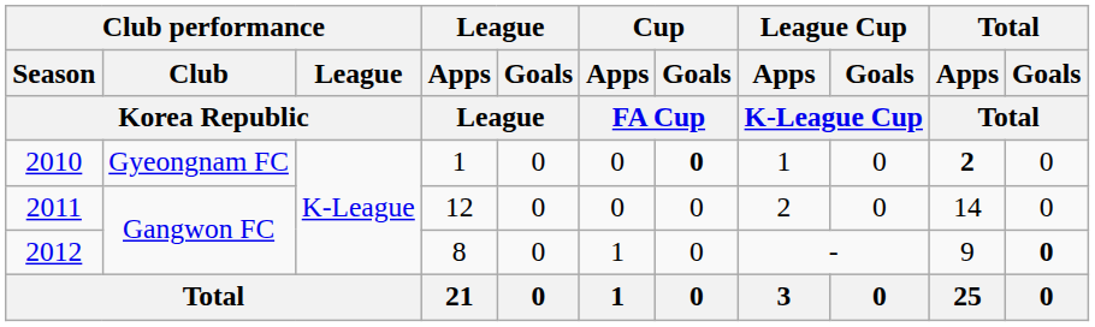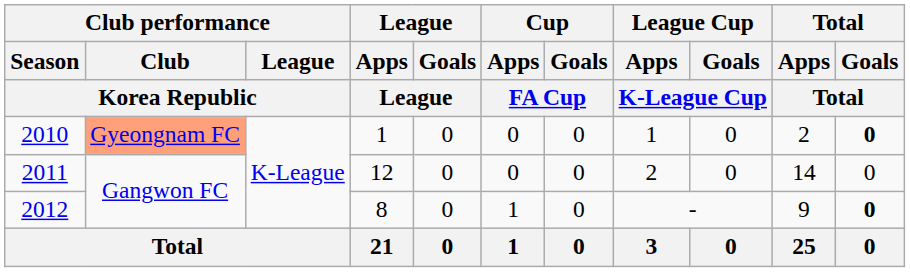2010 | Club performance / Club / Korea Republic: no background -> lightsalmon background
2010 | Cup / Goals / FA Cup: bold -> normal
2010 | Total / Apps / Total: bold -> normal
2010 | Total / Goals / Total: normal -> bold
